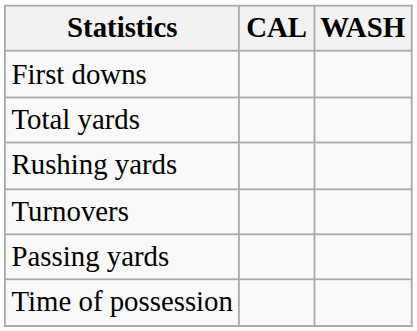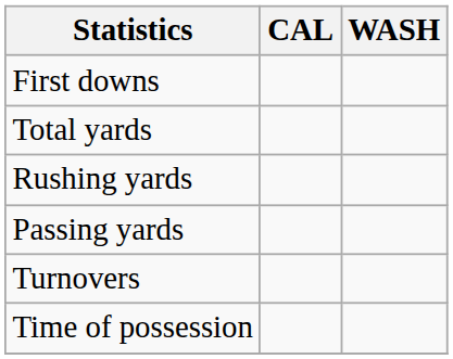rows swapped: Passing yards <-> Turnovers
